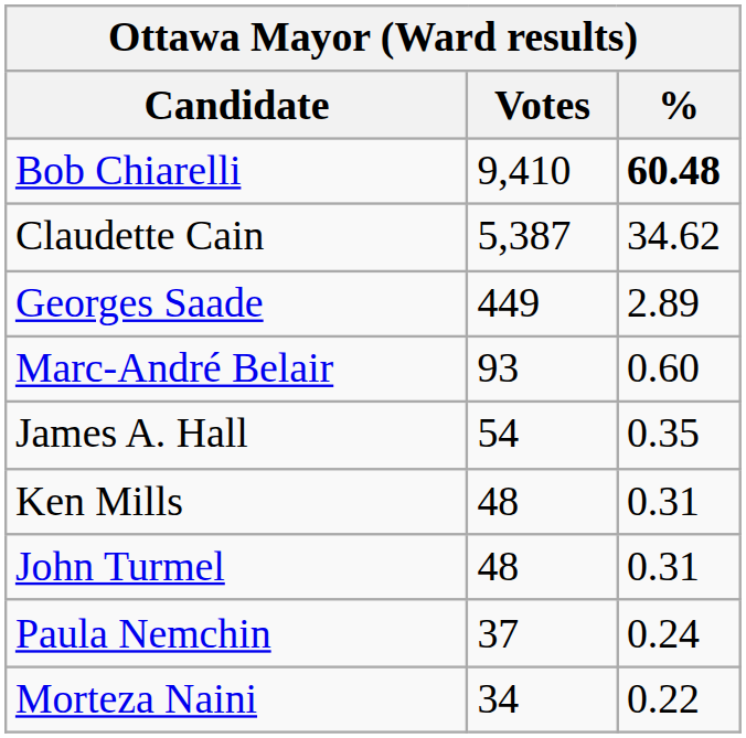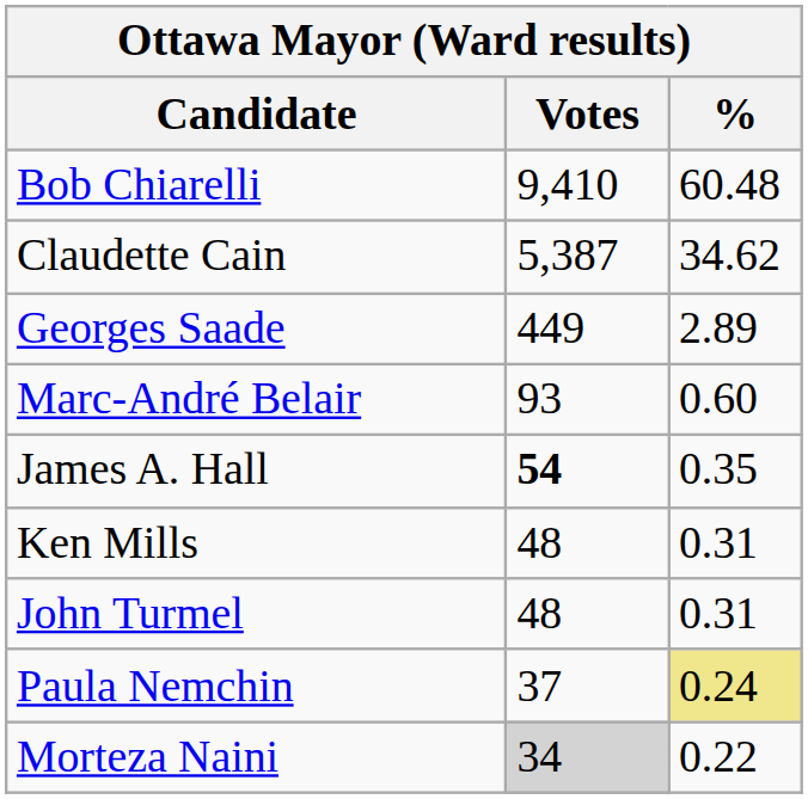Bob Chiarelli | %: bold -> normal
James A. Hall | Votes: normal -> bold
Paula Nemchin | %: no background -> khaki background
Morteza Naini | Votes: no background -> lightgrey background
